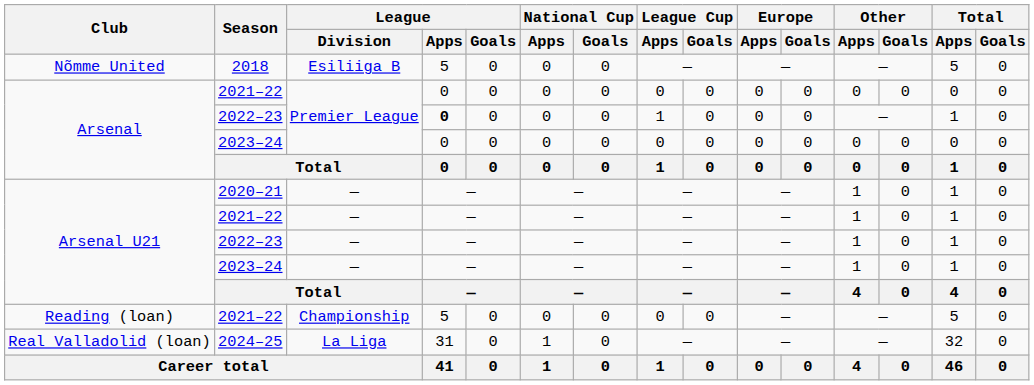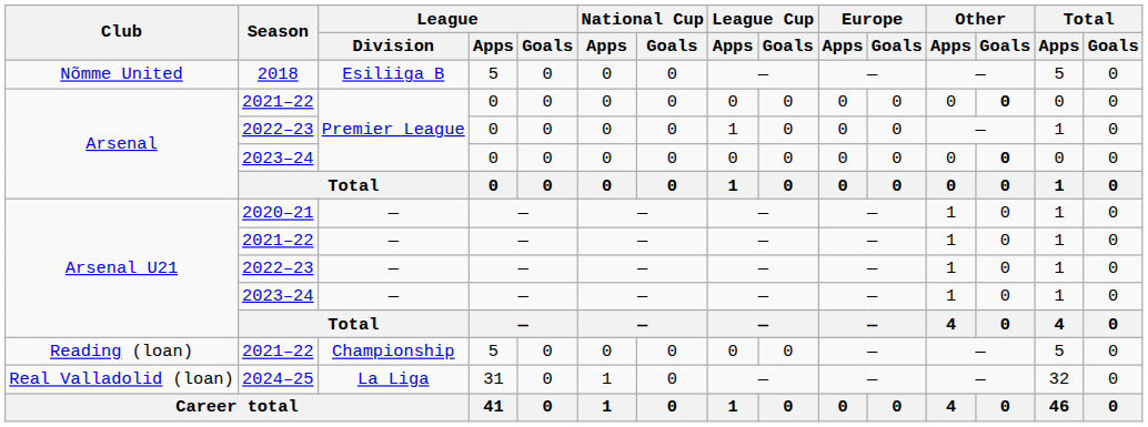Arsenal / 2021–22 | Other / Goals: normal -> bold
Arsenal / 2022–23 | League / Apps: bold -> normal
Arsenal / 2023–24 | Other / Goals: normal -> bold
